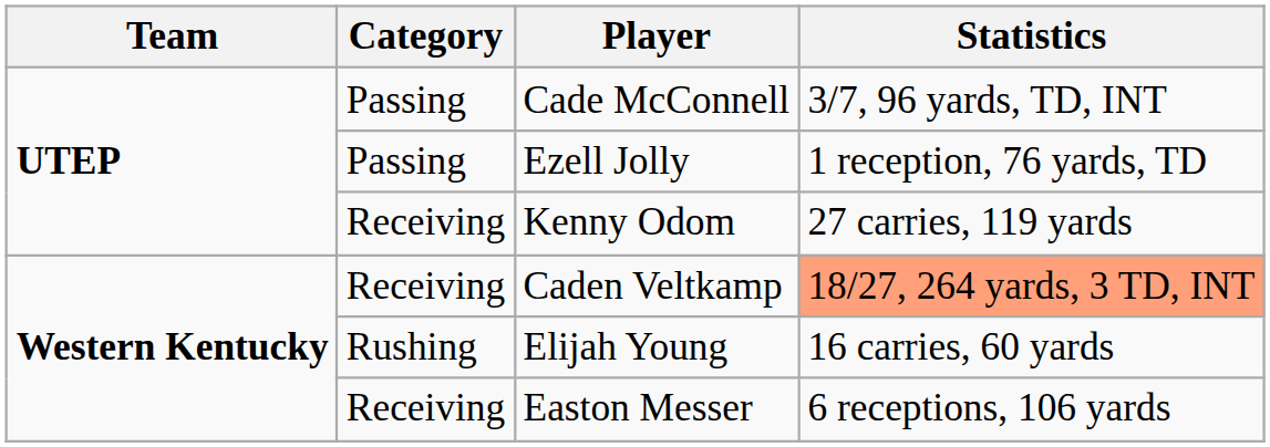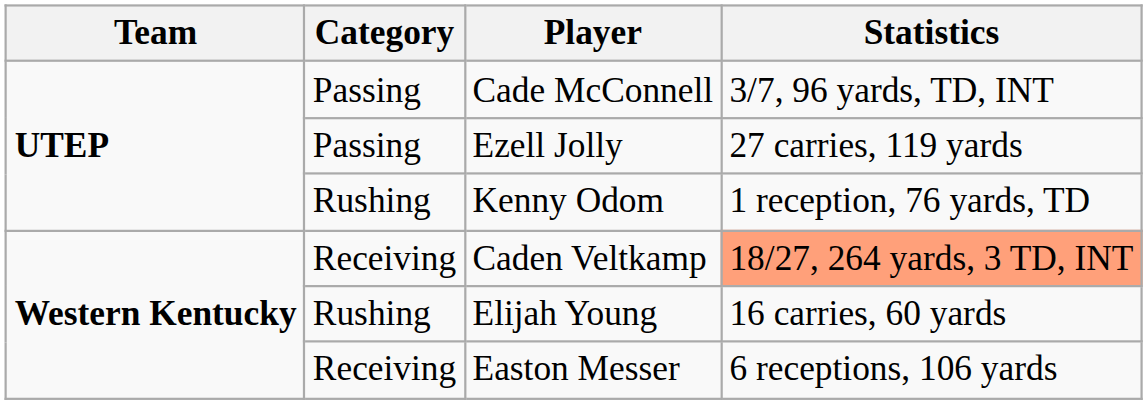Ezell Jolly | Statistics: 1 reception, 76 yards, TD -> 27 carries, 119 yards
Kenny Odom | Category: Receiving -> Rushing
Kenny Odom | Statistics: 27 carries, 119 yards -> 1 reception, 76 yards, TD
